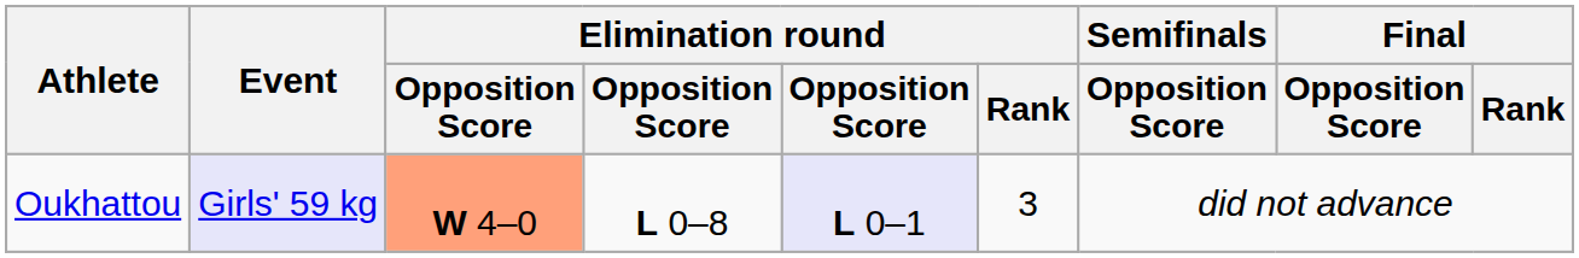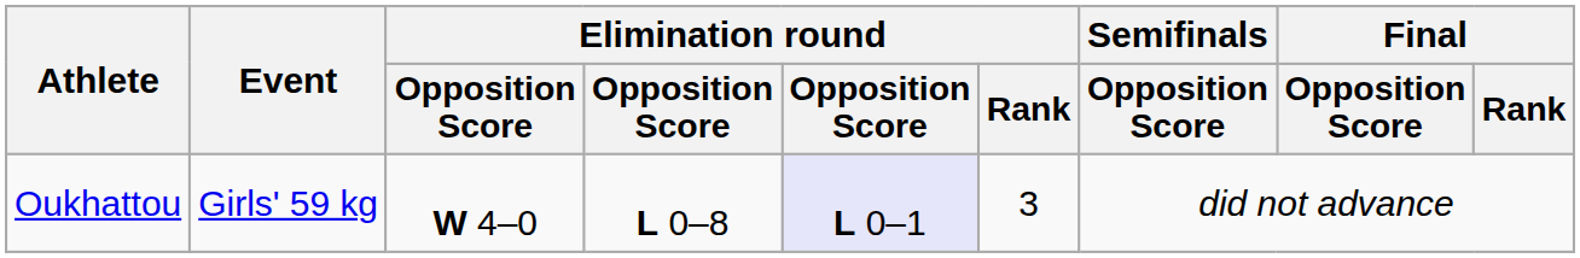Oukhattou | Event: lavender background -> no background
Oukhattou | column 3: lightsalmon background -> no background
